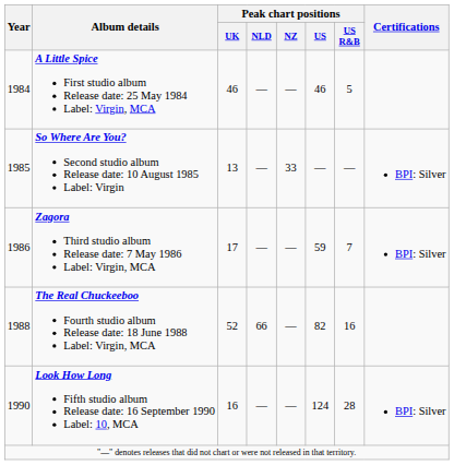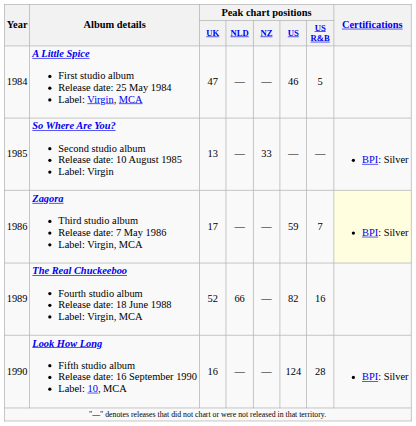row 3 | Peak chart positions / UK: 46 -> 47
row 5 | Certifications: no background -> lightyellow background
row 6 | Year: 1988 -> 1989
